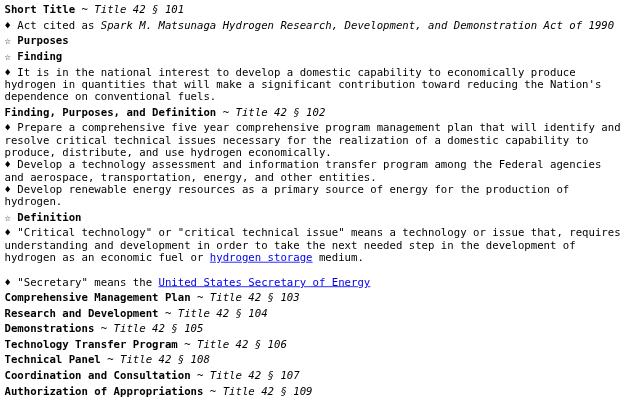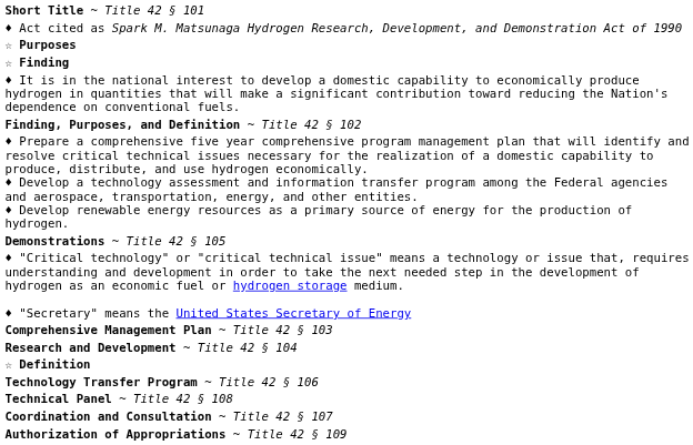row 8 | column 1: ☆ Definition -> Demonstrations ~ Title 42 § 105
row 12 | column 1: Demonstrations ~ Title 42 § 105 -> ☆ Definition
